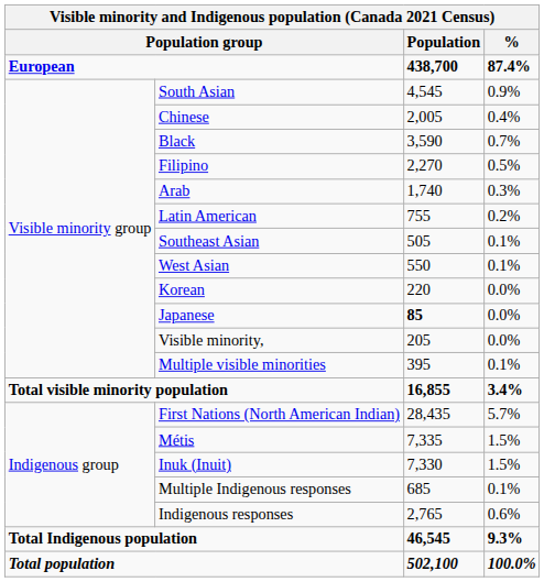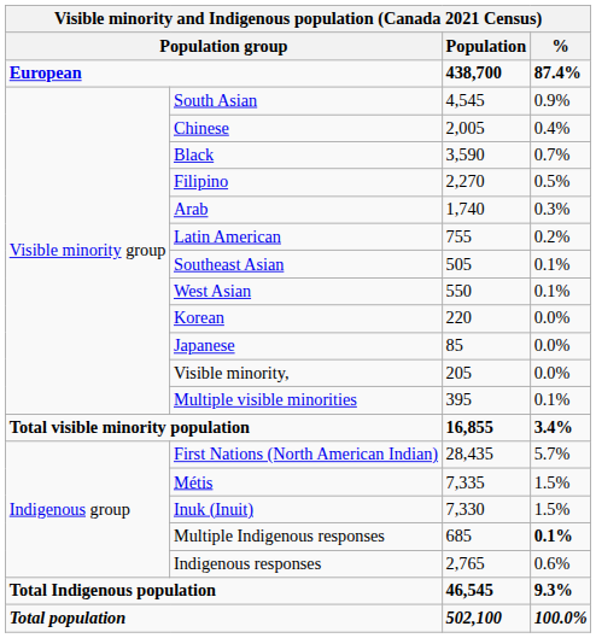Japanese | Population: bold -> normal
Multiple Indigenous responses | %: normal -> bold
